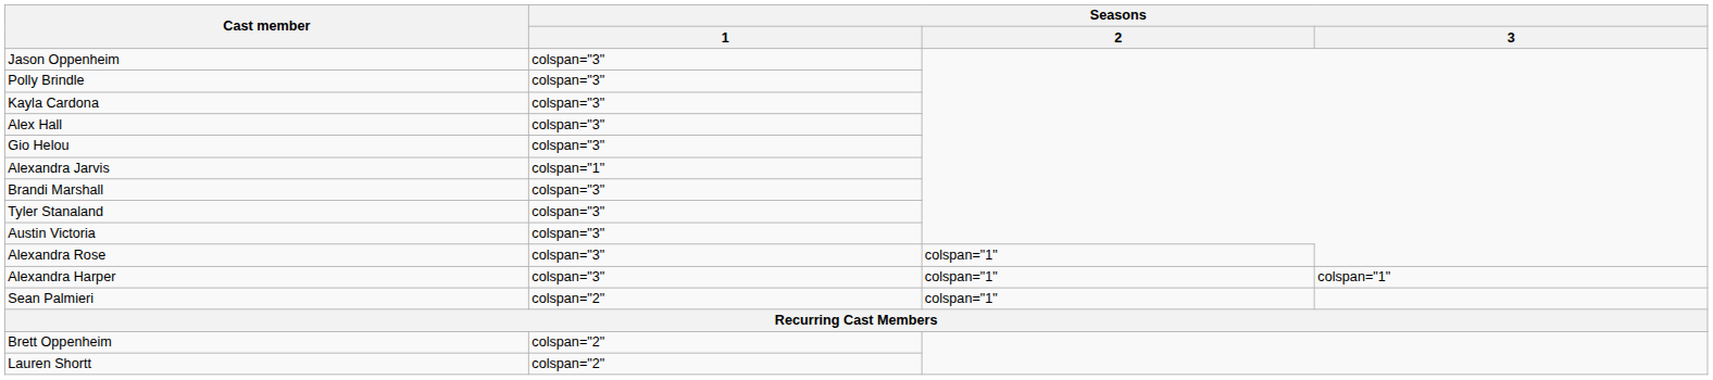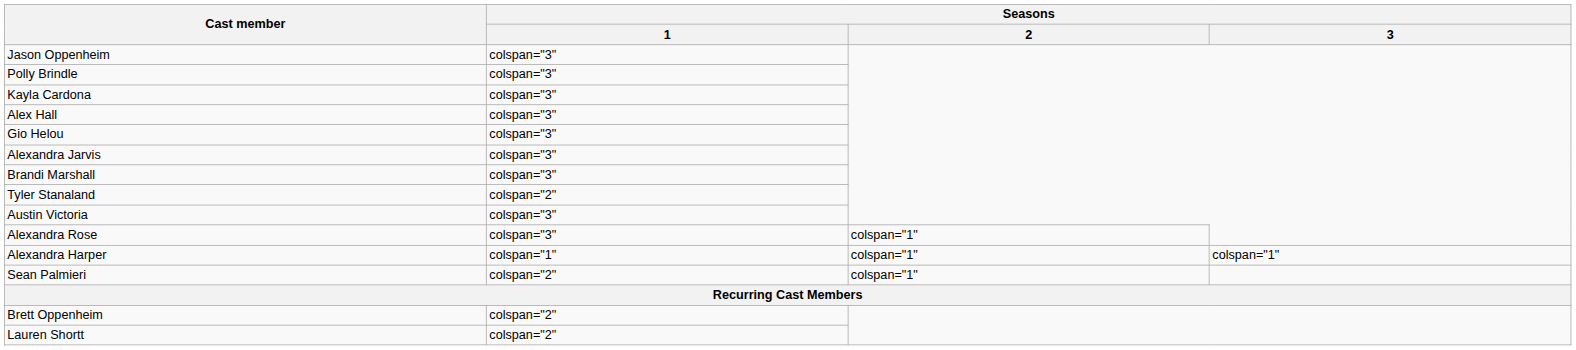Alexandra Jarvis | Seasons / 1: colspan="1" -> colspan="3"
Tyler Stanaland | Seasons / 1: colspan="3" -> colspan="2"
Alexandra Harper | Seasons / 1: colspan="3" -> colspan="1"
